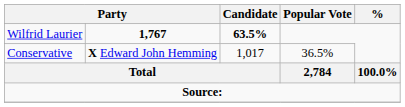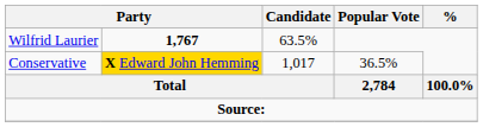Wilfrid Laurier | Candidate: bold -> normal
Conservative | column 2: no background -> gold background
